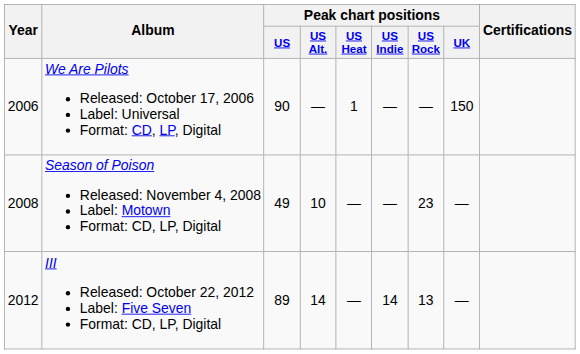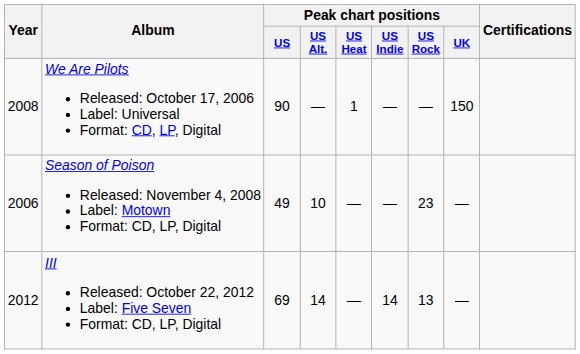row 3 | Year: 2006 -> 2008
row 4 | Year: 2008 -> 2006
row 5 | Peak chart positions / US: 89 -> 69
